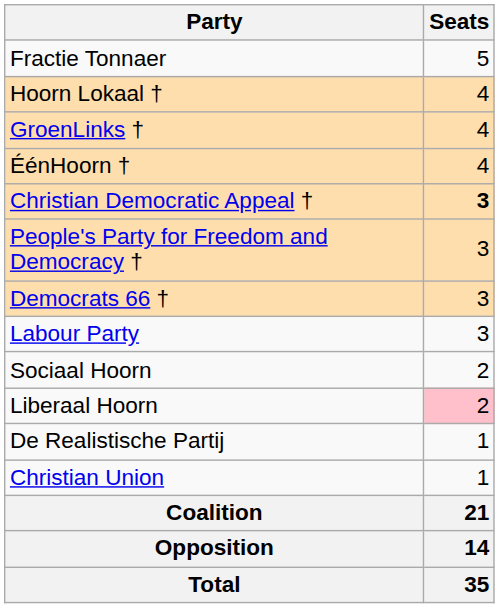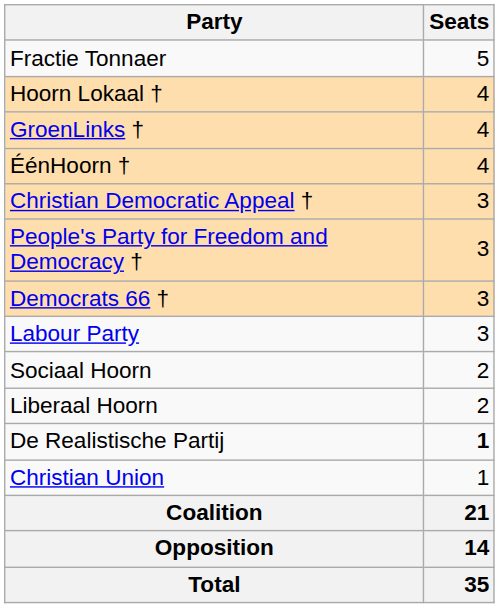Christian Democratic Appeal † | Seats: bold -> normal
Liberaal Hoorn | Seats: pink background -> no background
De Realistische Partij | Seats: normal -> bold
